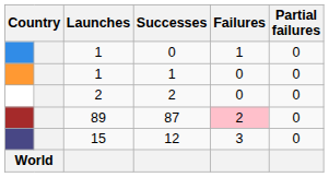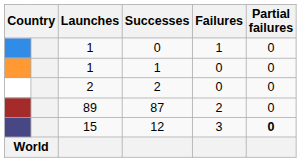87 | Failures: pink background -> no background
12 | Partial failures: normal -> bold
